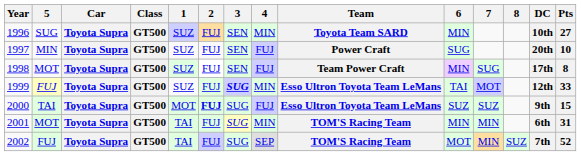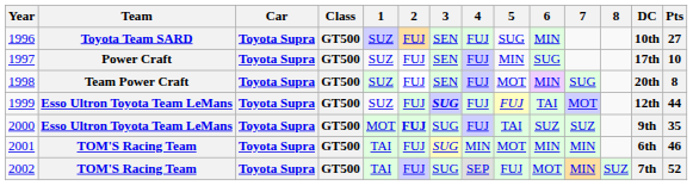columns swapped: Team <-> 5
1996 | 4: MIN -> FUJ
1997 | DC: 20th -> 17th
1998 | DC: 17th -> 20th
1999 | 4: MIN -> FUJ
1999 | Pts: 33 -> 44
2000 | Pts: 15 -> 35
2001 | Pts: 31 -> 46
